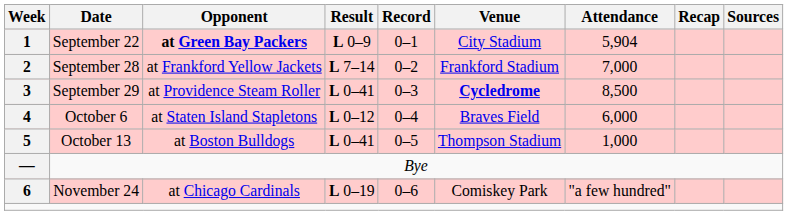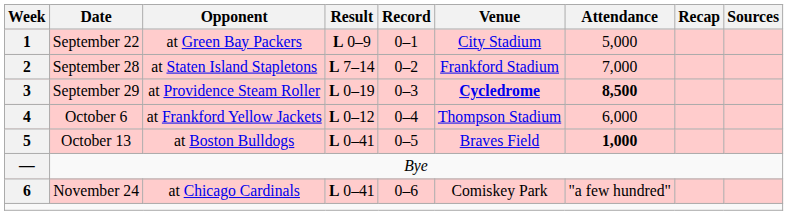September 22 | Opponent: bold -> normal
September 22 | Attendance: 5,904 -> 5,000
September 28 | Opponent: at Frankford Yellow Jackets -> at Staten Island Stapletons
September 29 | Result: L 0–41 -> L 0–19
September 29 | Attendance: normal -> bold
October 6 | Opponent: at Staten Island Stapletons -> at Frankford Yellow Jackets
October 6 | Venue: Braves Field -> Thompson Stadium
October 13 | Venue: Thompson Stadium -> Braves Field
October 13 | Attendance: normal -> bold
November 24 | Result: L 0–19 -> L 0–41
